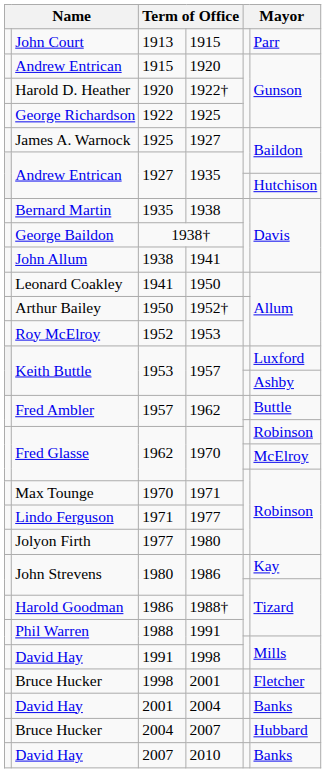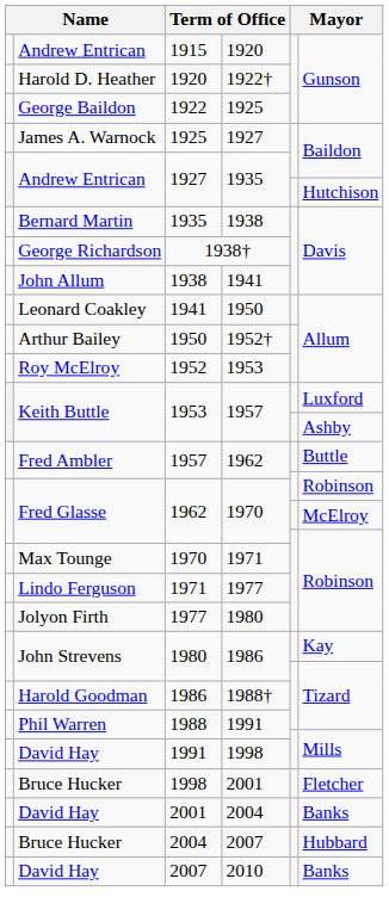- row: John Court | 1913 | 1915 | Parr
1922 | column 2: George Richardson -> George Baildon
1938† | column 2: George Baildon -> George Richardson
